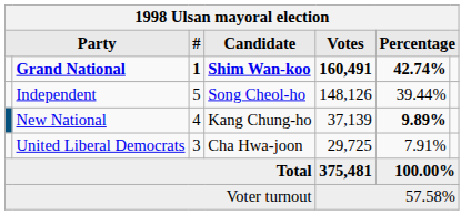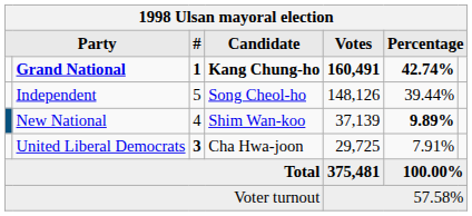Grand National | Candidate: Shim Wan-koo -> Kang Chung-ho
New National | Candidate: Kang Chung-ho -> Shim Wan-koo
United Liberal Democrats | #: normal -> bold
